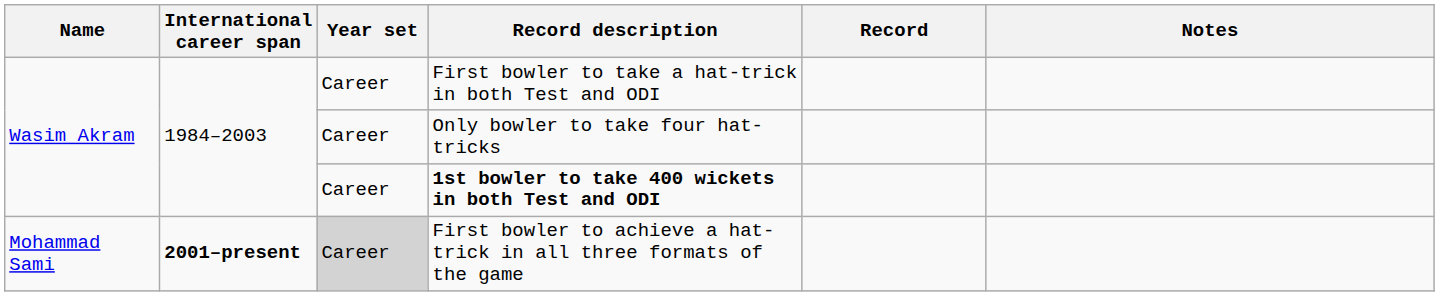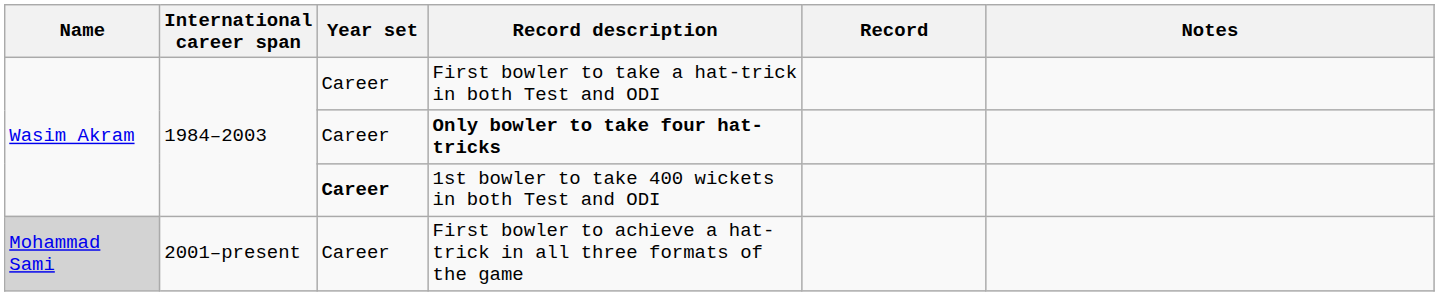row 3 | Record description: normal -> bold
row 4 | Year set: normal -> bold
row 4 | Record description: bold -> normal
row 5 | Name: no background -> lightgrey background
row 5 | International career span: bold -> normal
row 5 | Year set: lightgrey background -> no background
